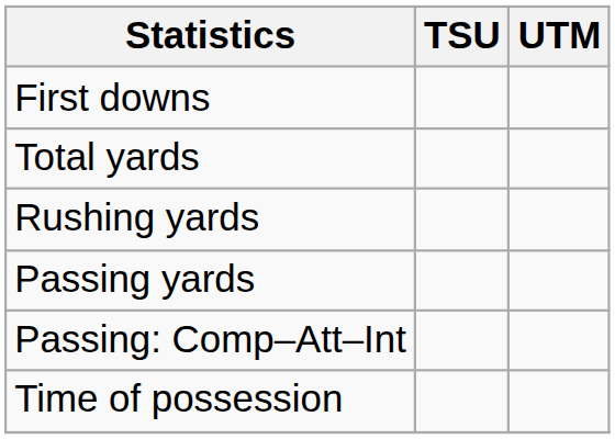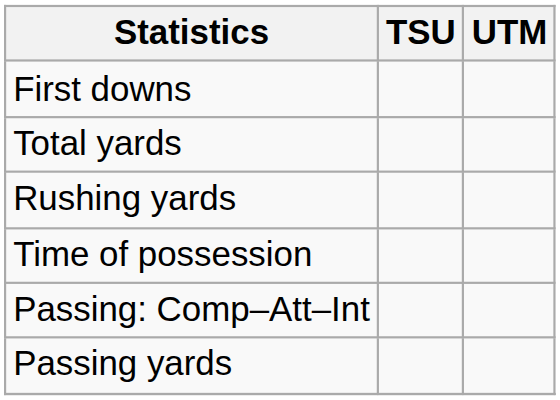rows swapped: Passing yards <-> Time of possession
